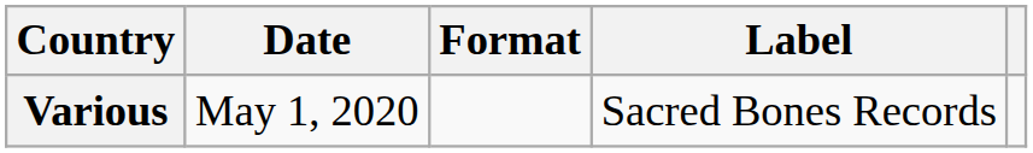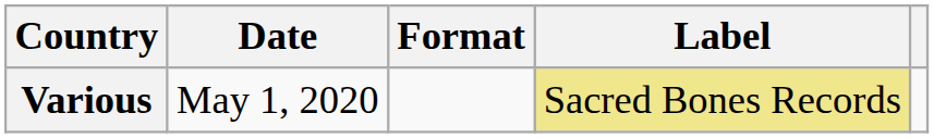Various | Label: no background -> khaki background
